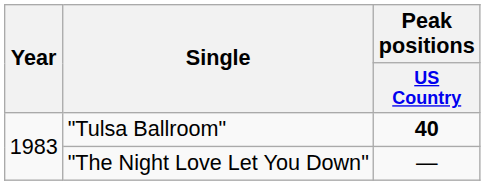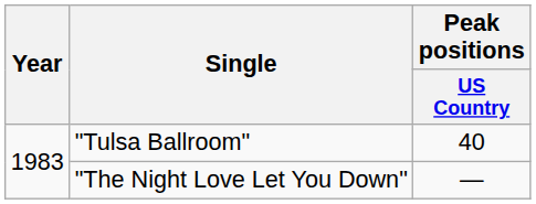"Tulsa Ballroom" | Peak positions / US Country: bold -> normal
